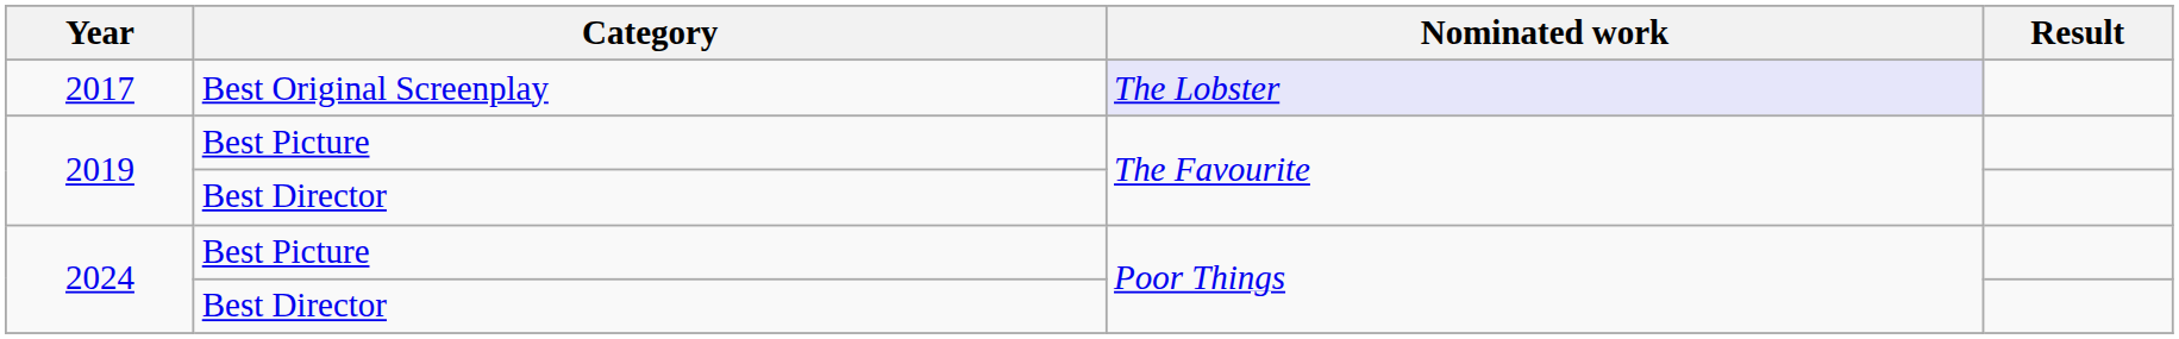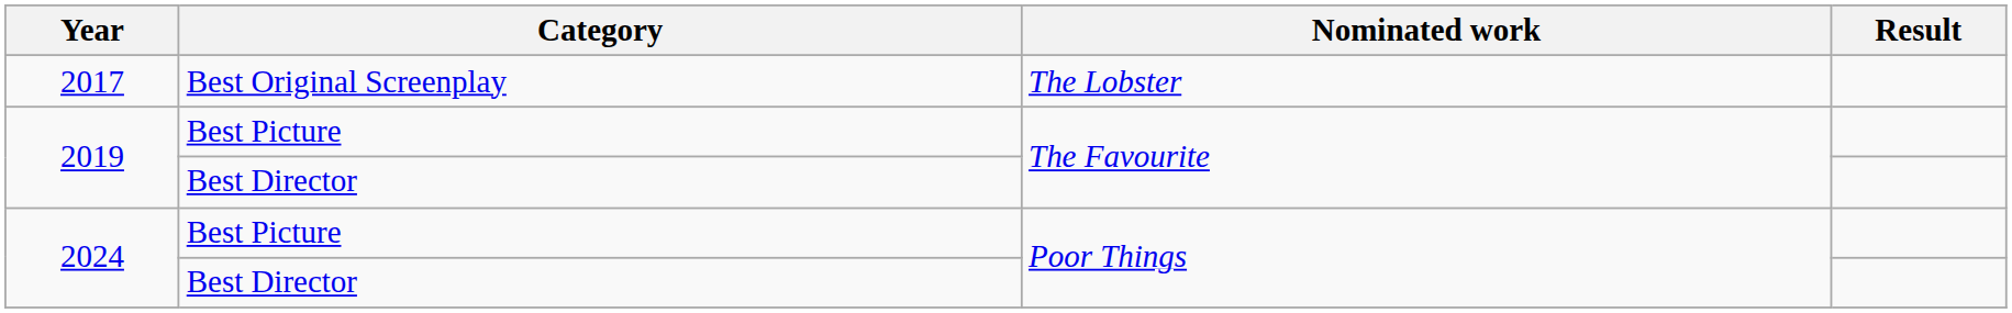2017 | Nominated work: lavender background -> no background
